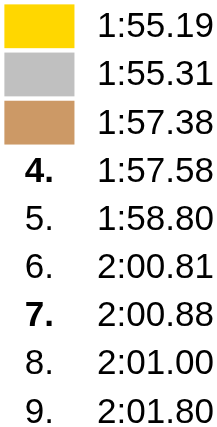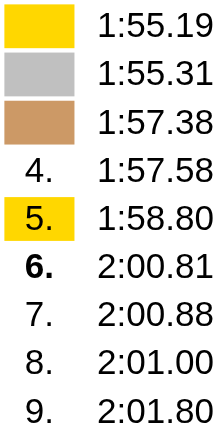1:57.58 | column 1: bold -> normal
1:58.80 | column 1: no background -> gold background
2:00.81 | column 1: normal -> bold
2:00.88 | column 1: bold -> normal
